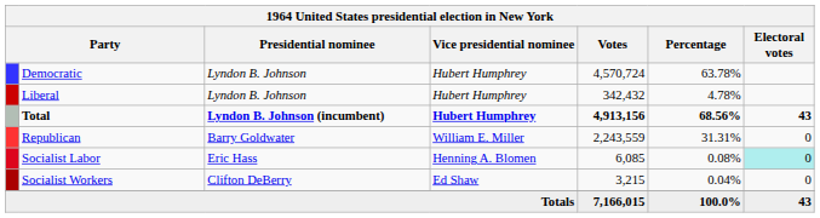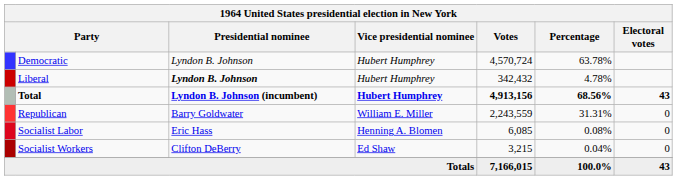Liberal | Presidential nominee: normal -> bold
Socialist Labor | Electoral votes: paleturquoise background -> no background
